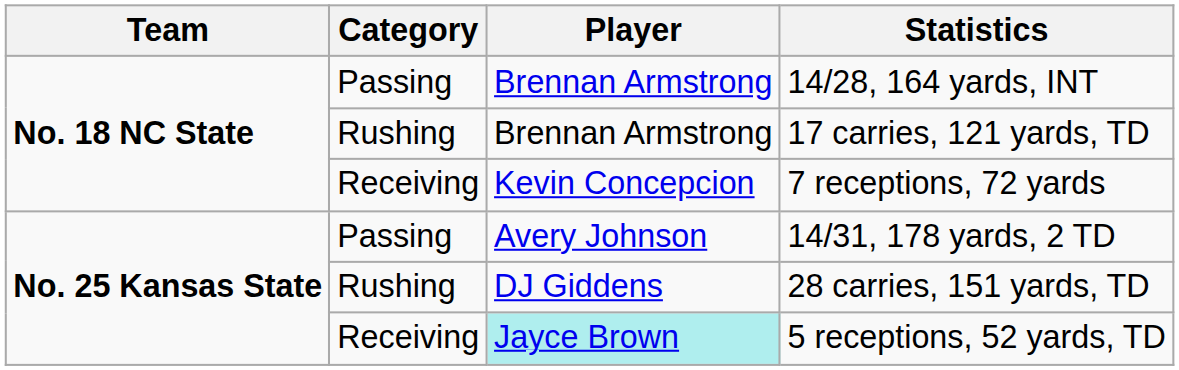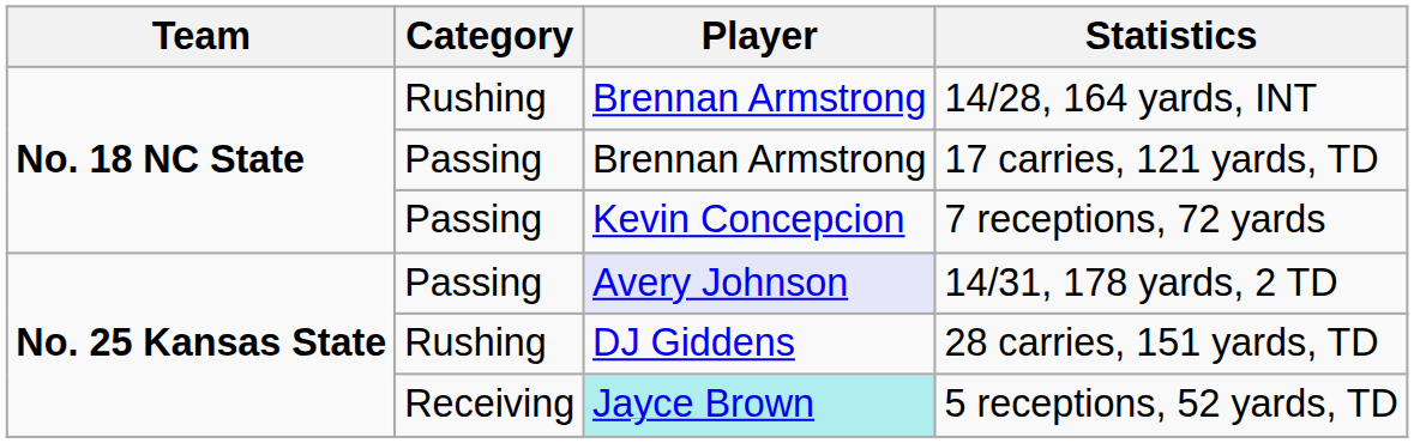14/28, 164 yards, INT | Category: Passing -> Rushing
17 carries, 121 yards, TD | Category: Rushing -> Passing
7 receptions, 72 yards | Category: Receiving -> Passing
14/31, 178 yards, 2 TD | Player: no background -> lavender background
